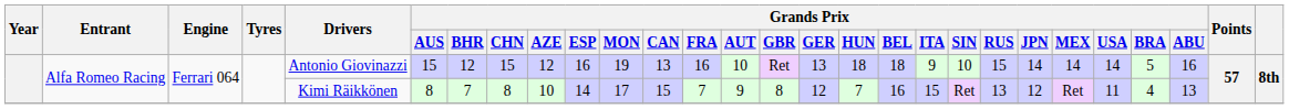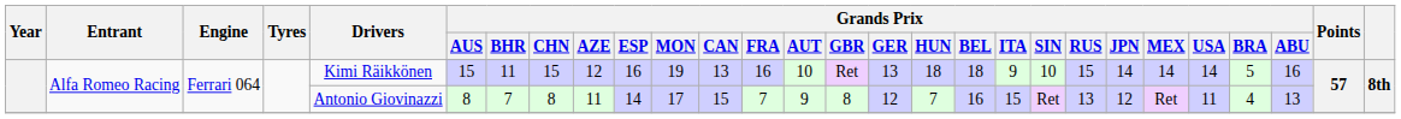row 3 | Drivers: Antonio Giovinazzi -> Kimi Räikkönen
row 3 | Grands Prix / BHR: 12 -> 11
row 4 | Drivers: Kimi Räikkönen -> Antonio Giovinazzi
row 4 | Grands Prix / AZE: 10 -> 11
